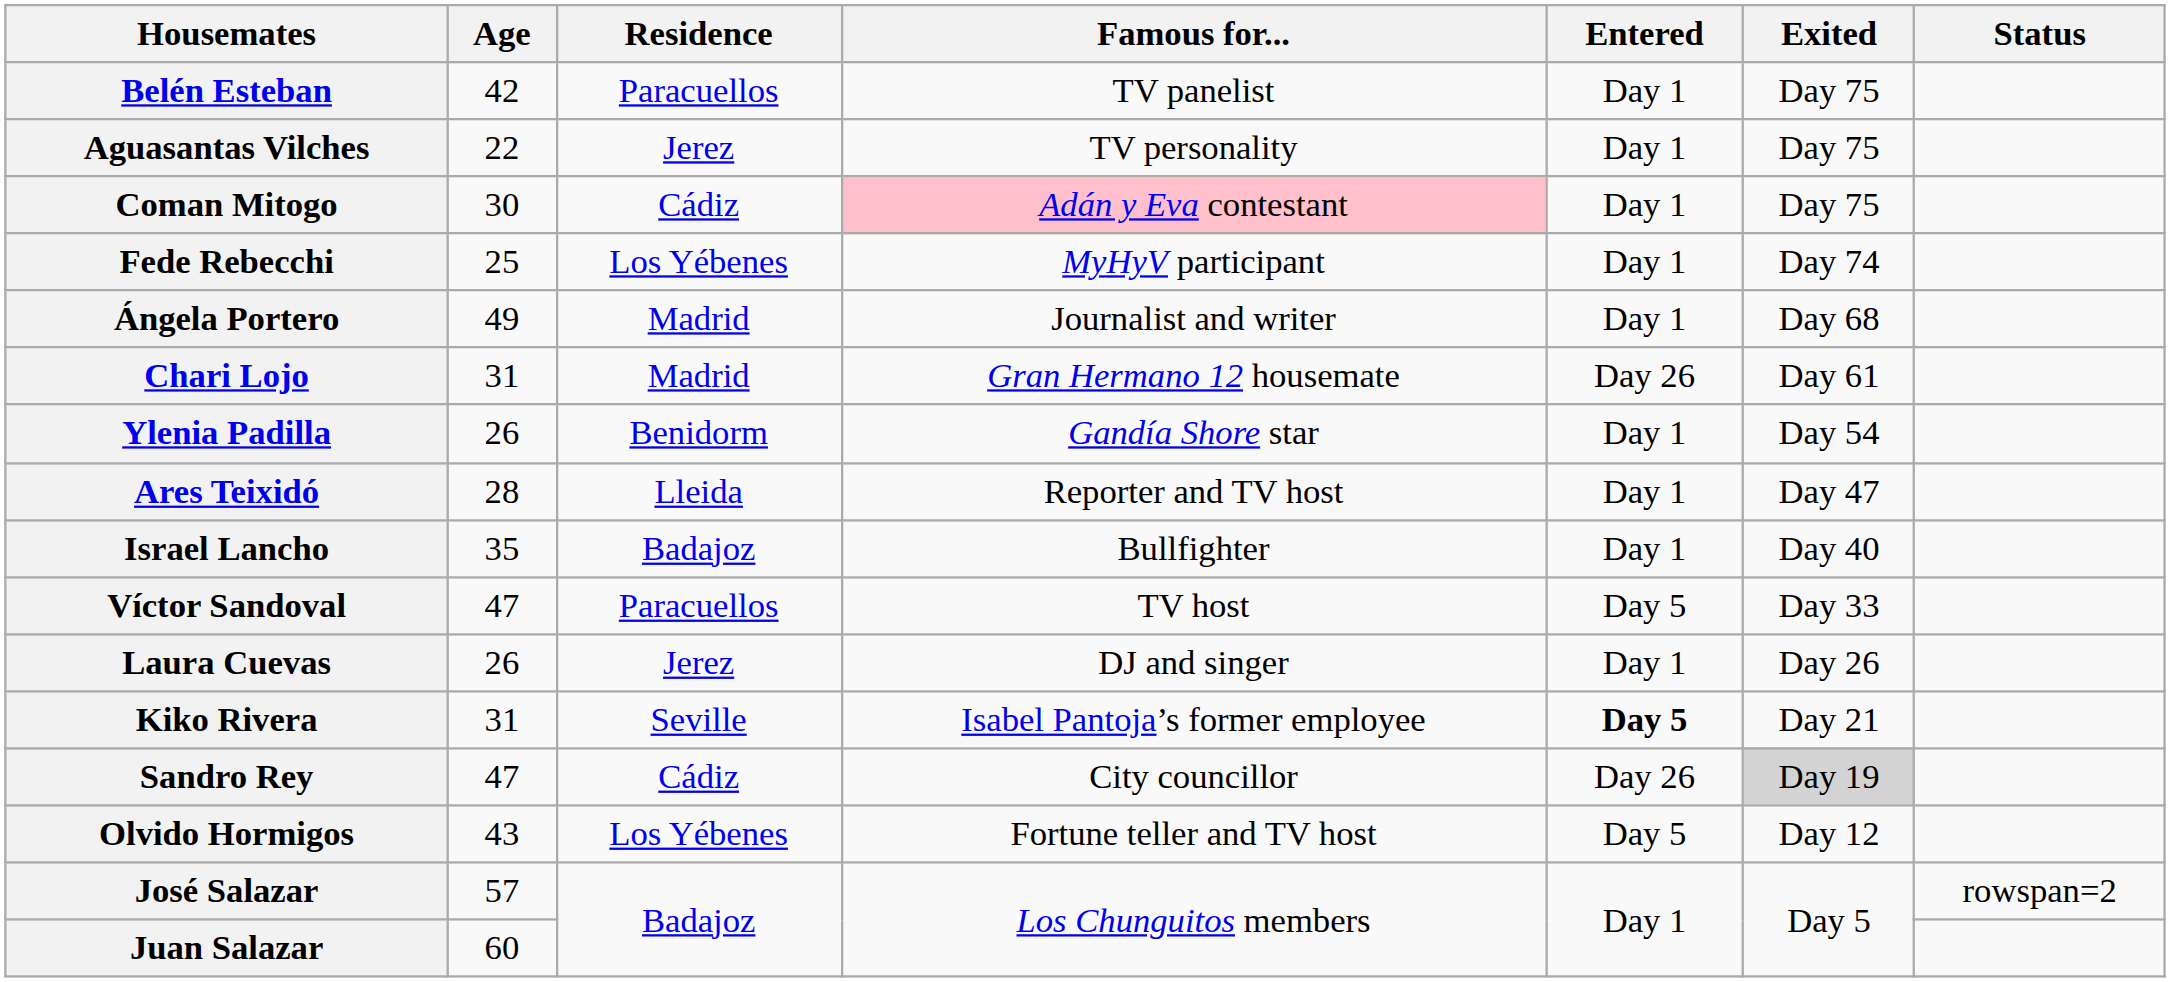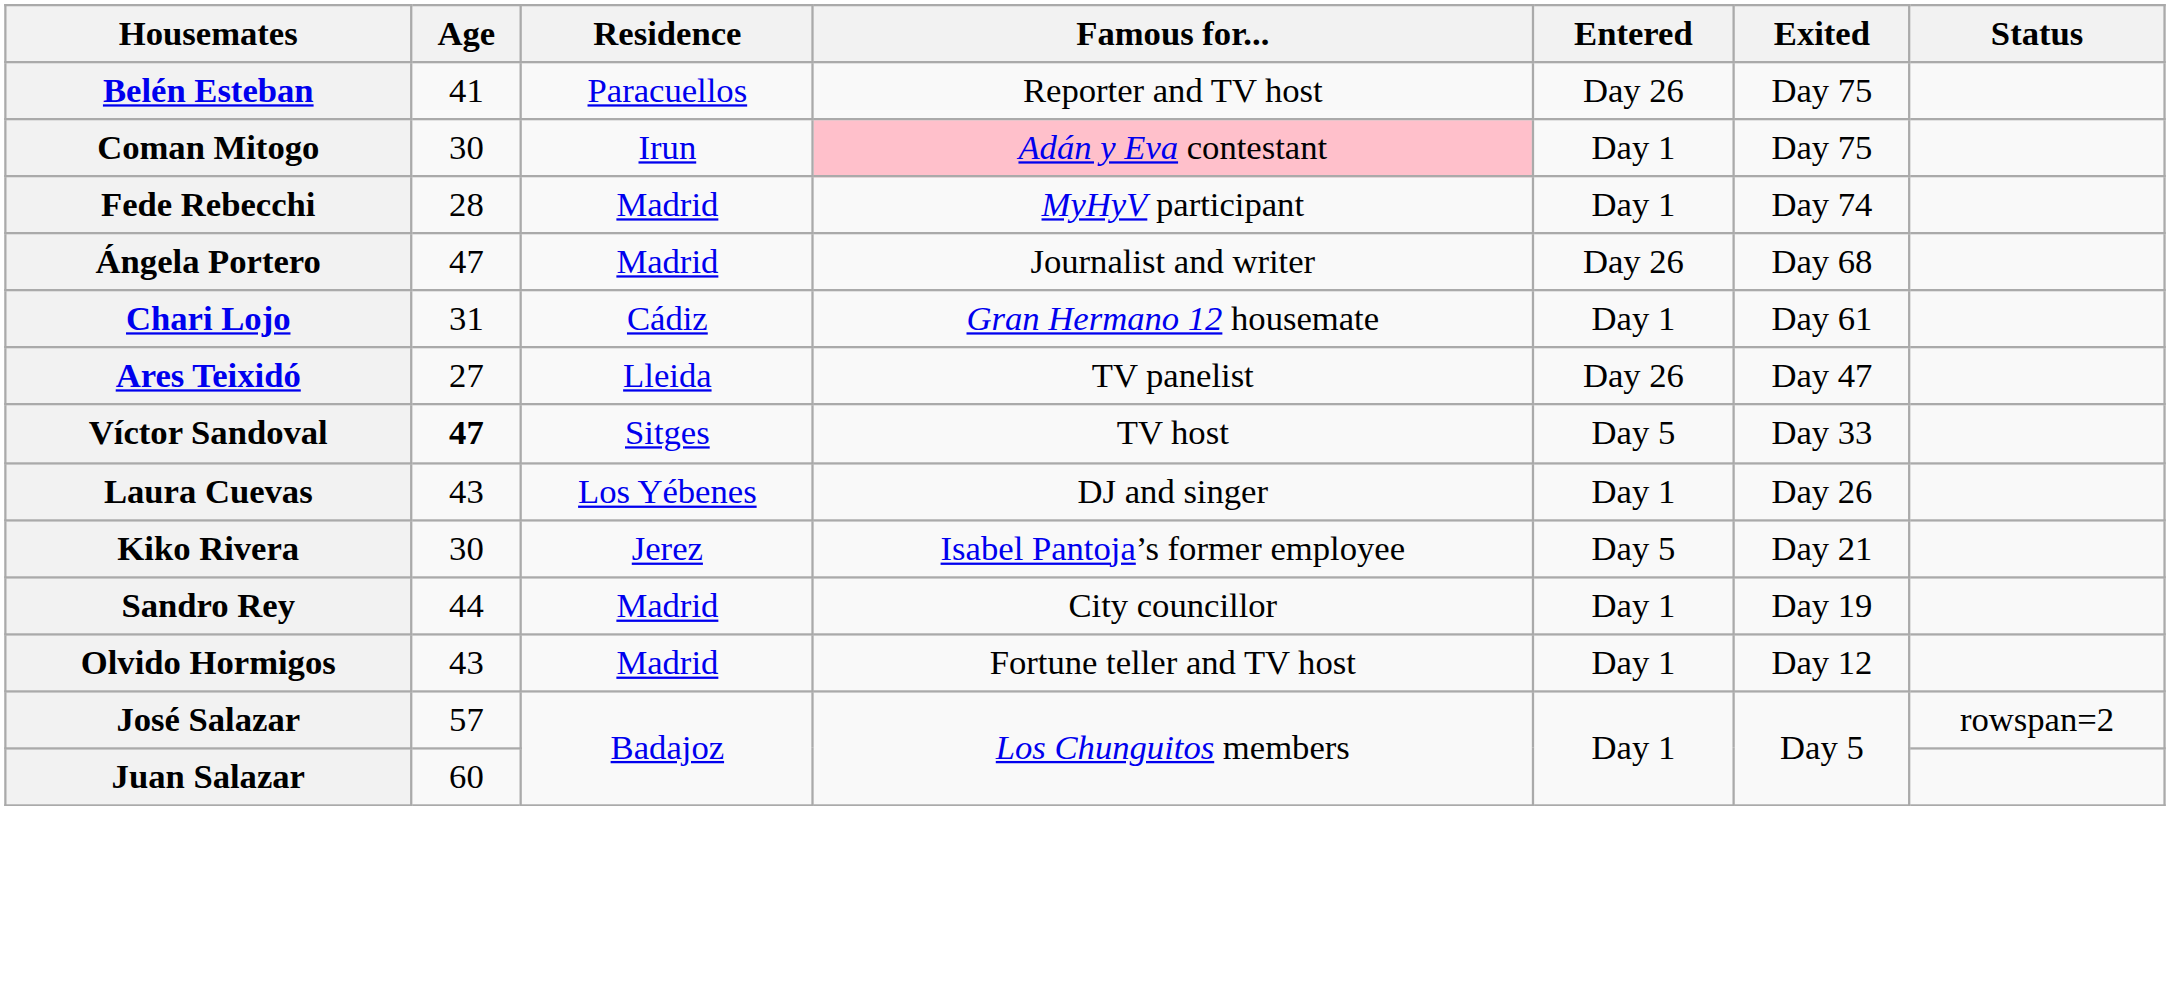Belén Esteban | Age: 42 -> 41
Belén Esteban | Famous for...: TV panelist -> Reporter and TV host
Belén Esteban | Entered: Day 1 -> Day 26
- row: Aguasantas Vilches | 22 | Jerez | TV personality | Day 1 | Day 75
Coman Mitogo | Residence: Cádiz -> Irun
Fede Rebecchi | Age: 25 -> 28
Fede Rebecchi | Residence: Los Yébenes -> Madrid
Ángela Portero | Age: 49 -> 47
Ángela Portero | Entered: Day 1 -> Day 26
Chari Lojo | Residence: Madrid -> Cádiz
Chari Lojo | Entered: Day 26 -> Day 1
- row: Ylenia Padilla | 26 | Benidorm | Gandía Shore star | Day 1 | Day 54
Ares Teixidó | Age: 28 -> 27
Ares Teixidó | Famous for...: Reporter and TV host -> TV panelist
Ares Teixidó | Entered: Day 1 -> Day 26
- row: Israel Lancho | 35 | Badajoz | Bullfighter | Day 1 | Day 40
Víctor Sandoval | Age: normal -> bold
Víctor Sandoval | Residence: Paracuellos -> Sitges
Laura Cuevas | Age: 26 -> 43
Laura Cuevas | Residence: Jerez -> Los Yébenes
Kiko Rivera | Age: 31 -> 30
Kiko Rivera | Residence: Seville -> Jerez
Kiko Rivera | Entered: bold -> normal
Sandro Rey | Age: 47 -> 44
Sandro Rey | Residence: Cádiz -> Madrid
Sandro Rey | Entered: Day 26 -> Day 1
Sandro Rey | Exited: lightgrey background -> no background
Olvido Hormigos | Residence: Los Yébenes -> Madrid
Olvido Hormigos | Entered: Day 5 -> Day 1
